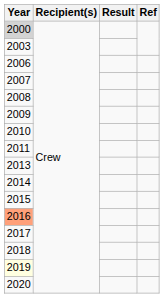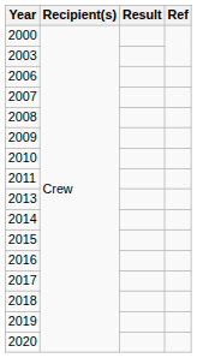2000 | Year: lightgrey background -> no background
2016 | Year: lightsalmon background -> no background
2019 | Year: lightyellow background -> no background
